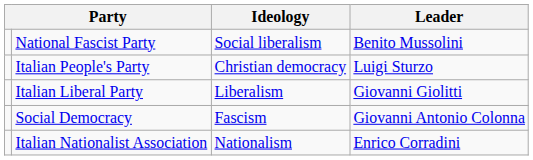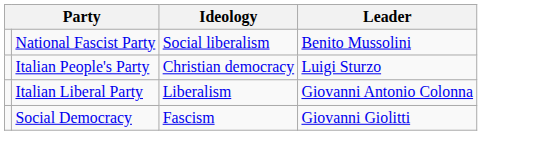Italian Liberal Party | Leader: Giovanni Giolitti -> Giovanni Antonio Colonna
Social Democracy | Leader: Giovanni Antonio Colonna -> Giovanni Giolitti
- row: Italian Nationalist Association | Nationalism | Enrico Corradini
